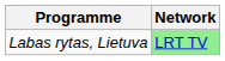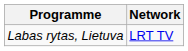Labas rytas, Lietuva | Network: lightgreen background -> no background
